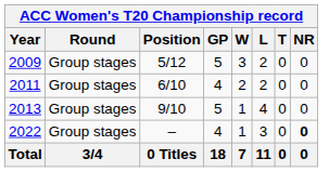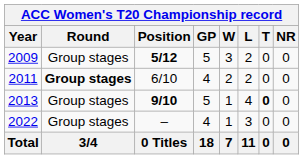2009 | Position: normal -> bold
2011 | Round: normal -> bold
2013 | Position: normal -> bold
2013 | T: normal -> bold
2022 | NR: bold -> normal
